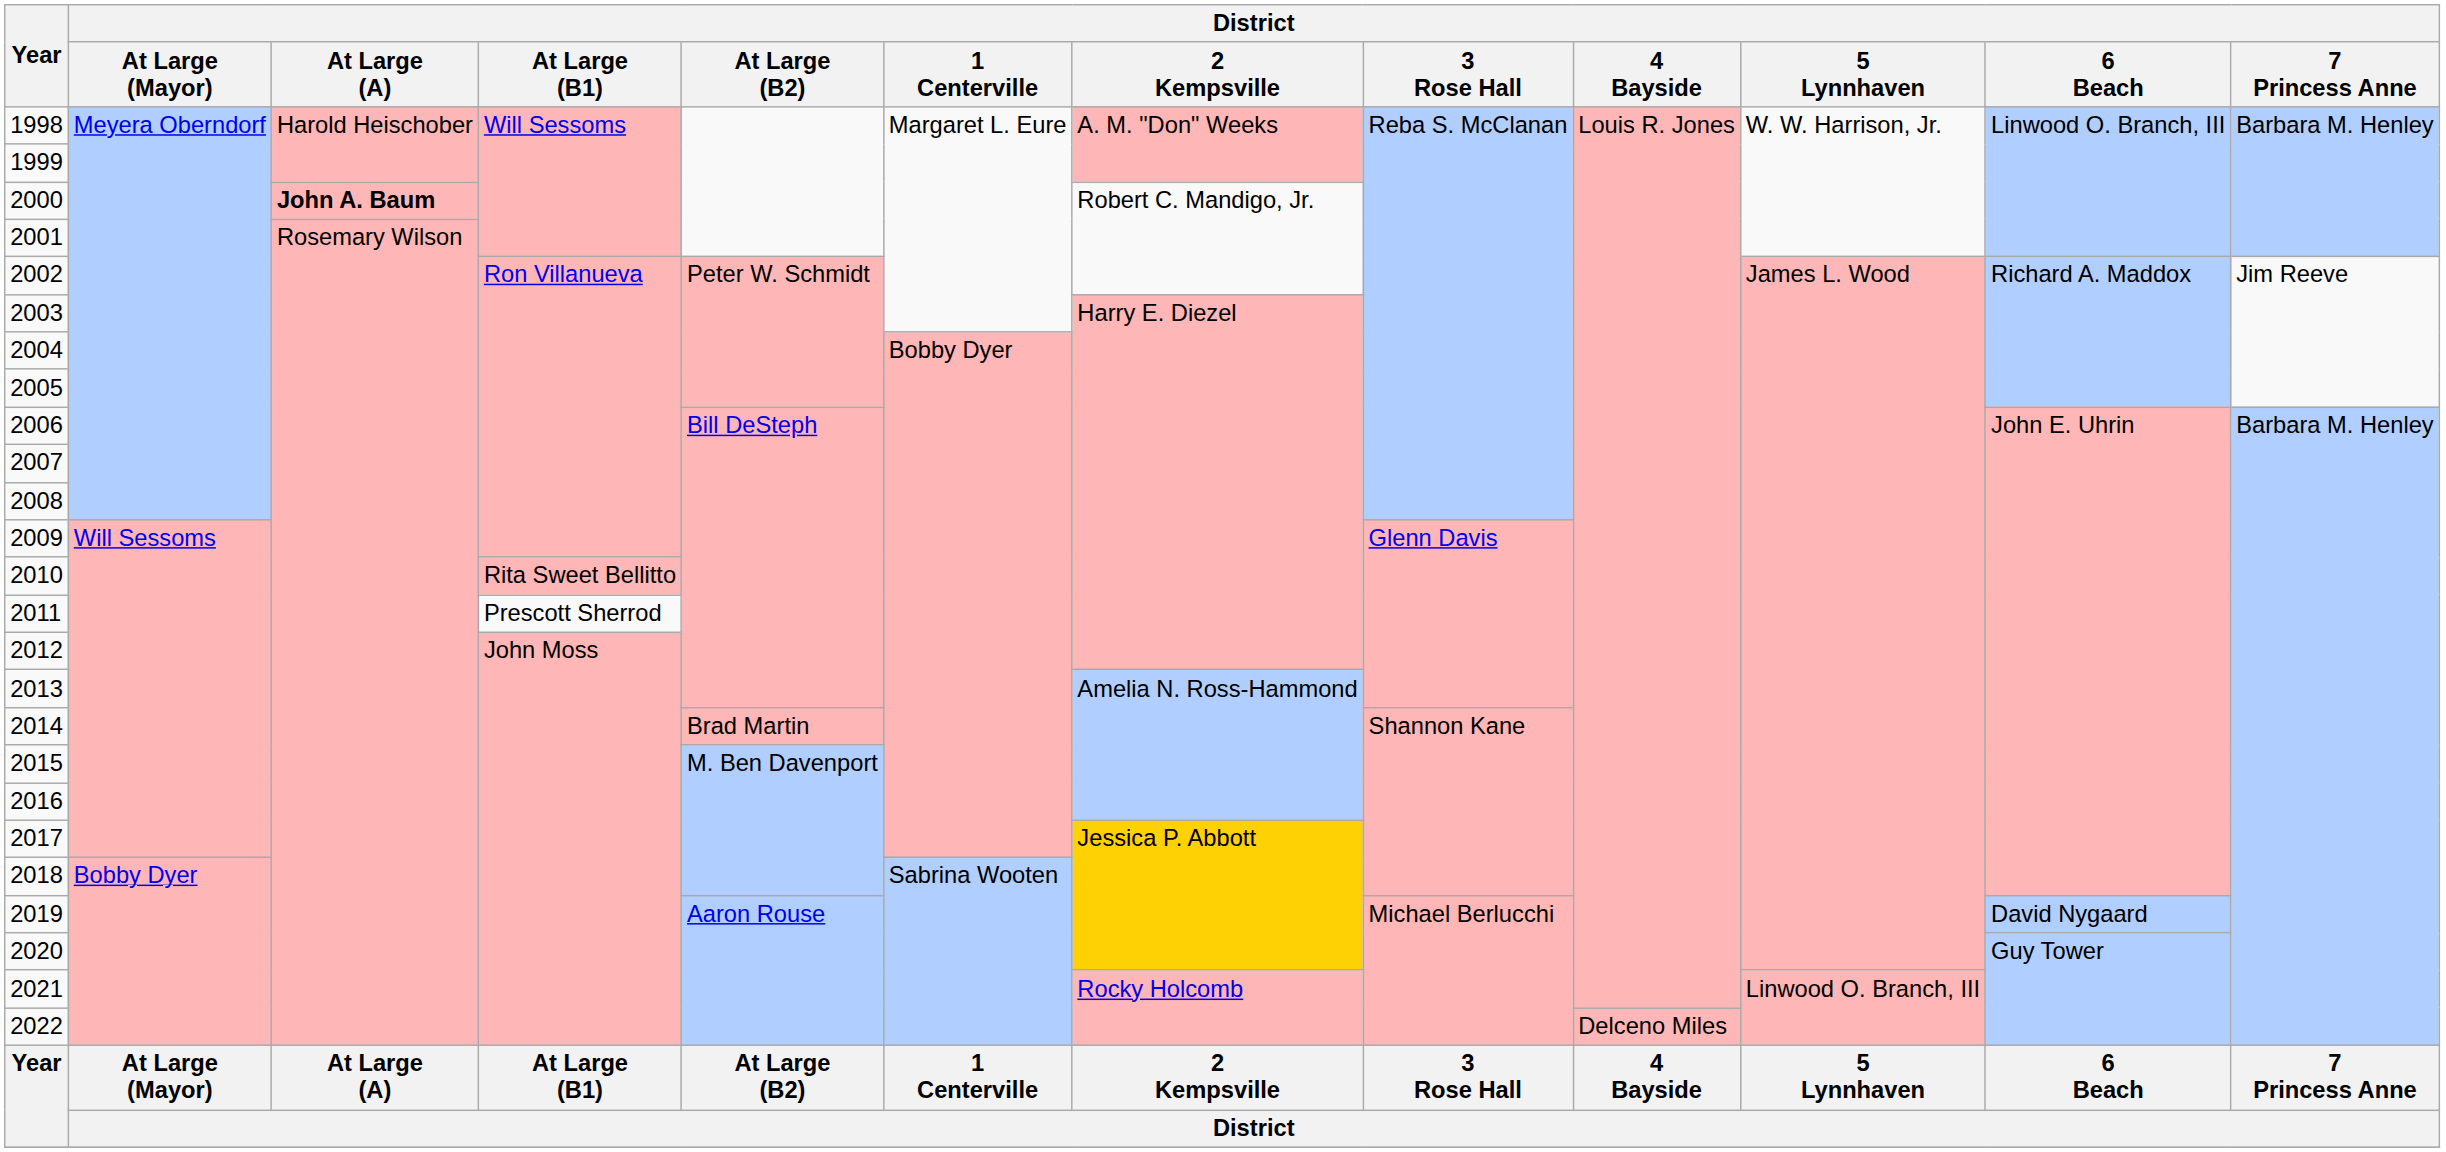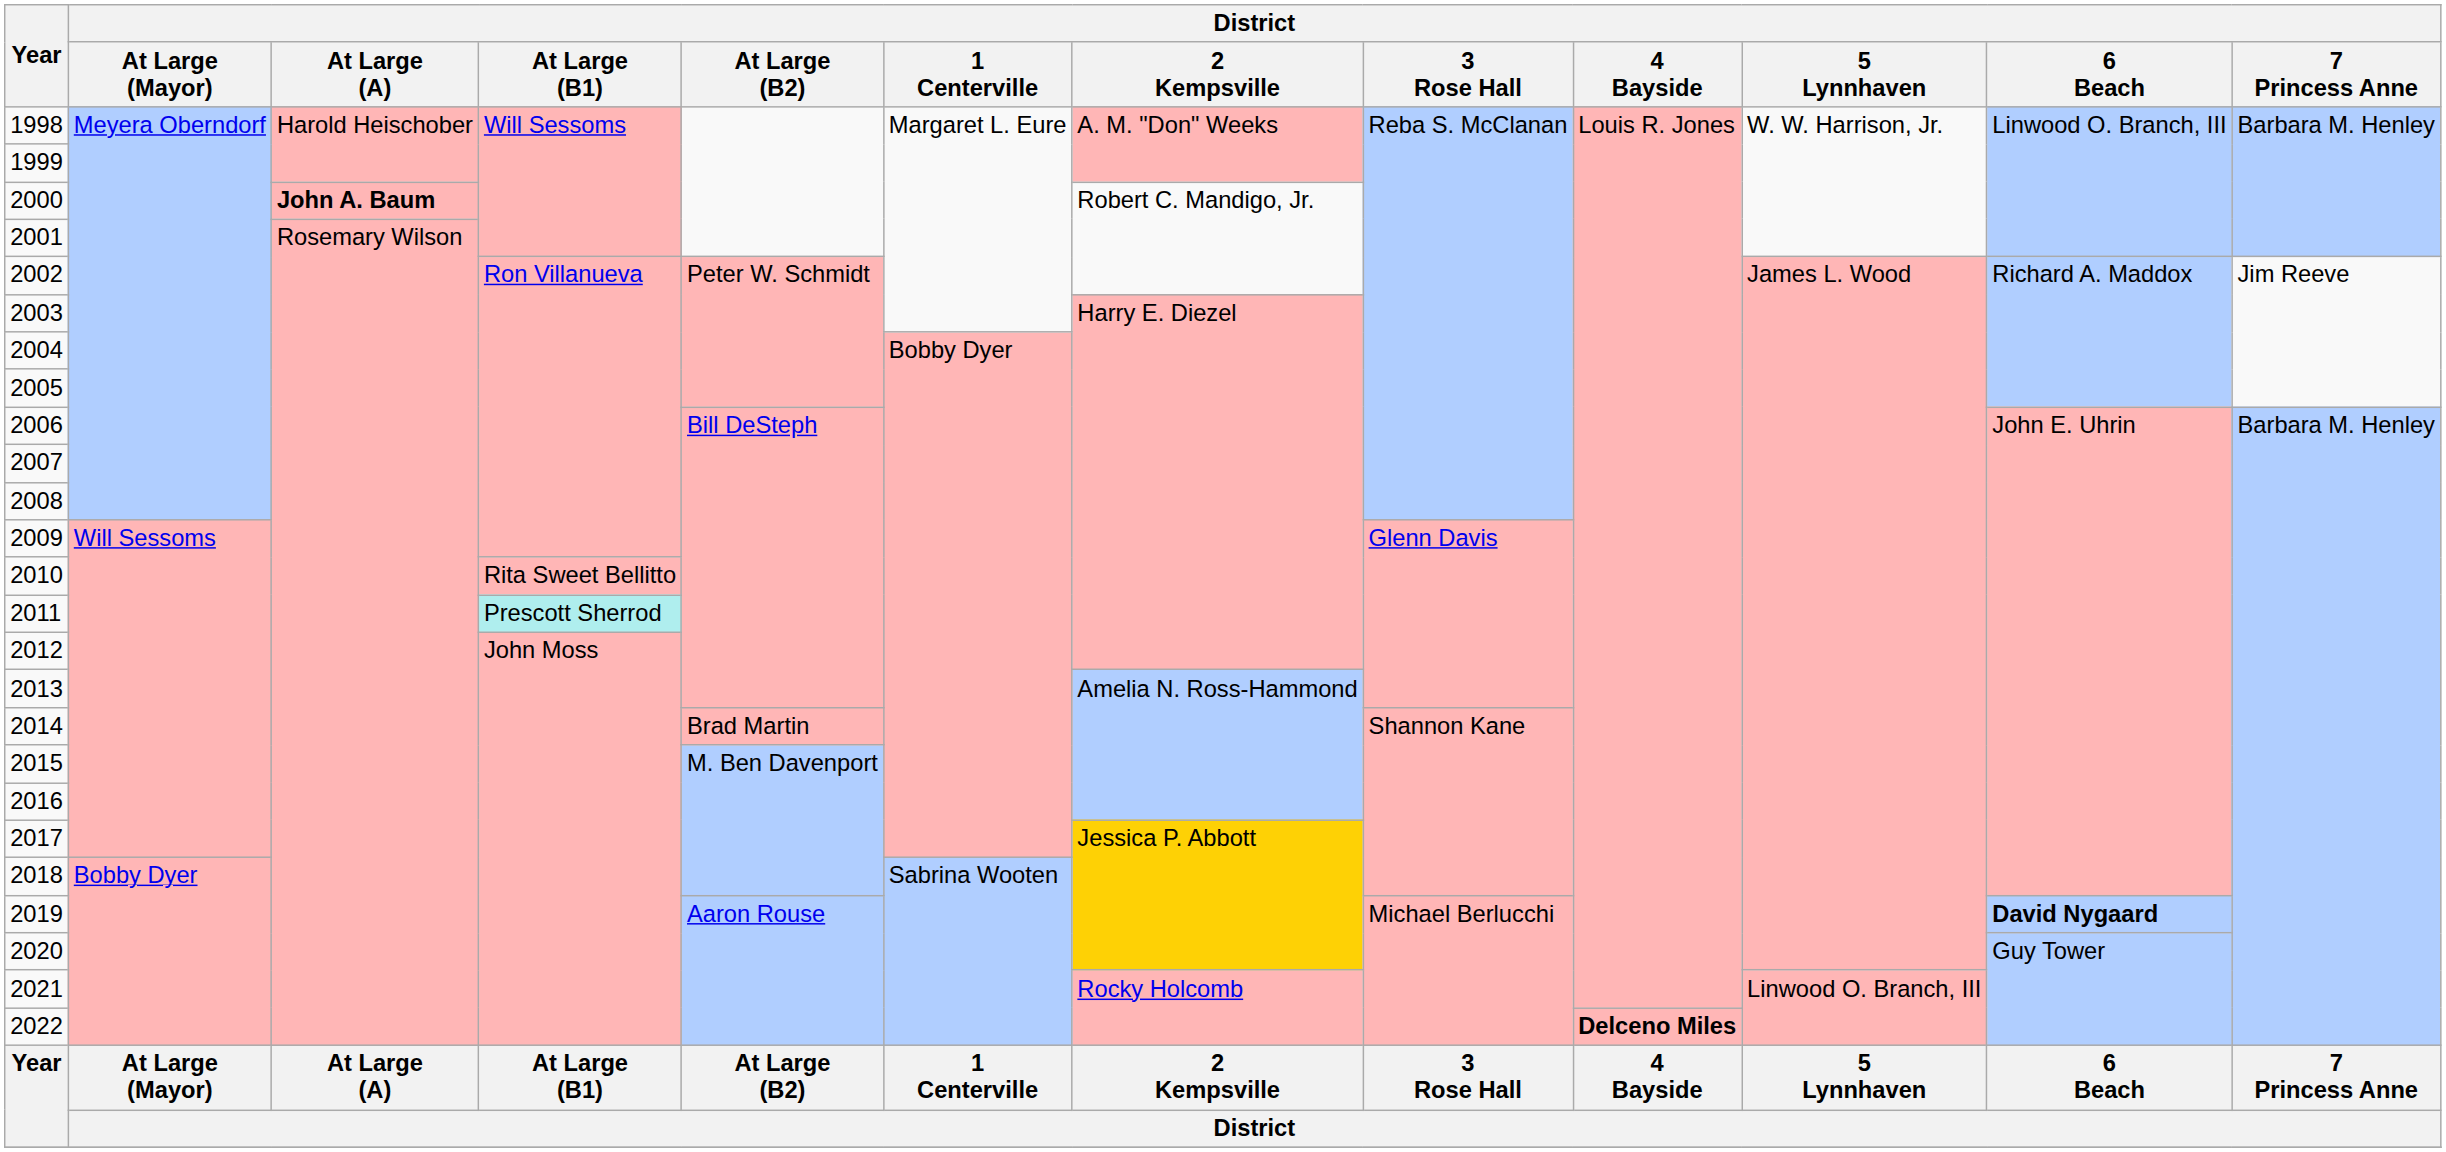2011 | District / At Large (B1): no background -> paleturquoise background
2019 | District / 6 Beach: normal -> bold
2022 | District / 4 Bayside: normal -> bold
